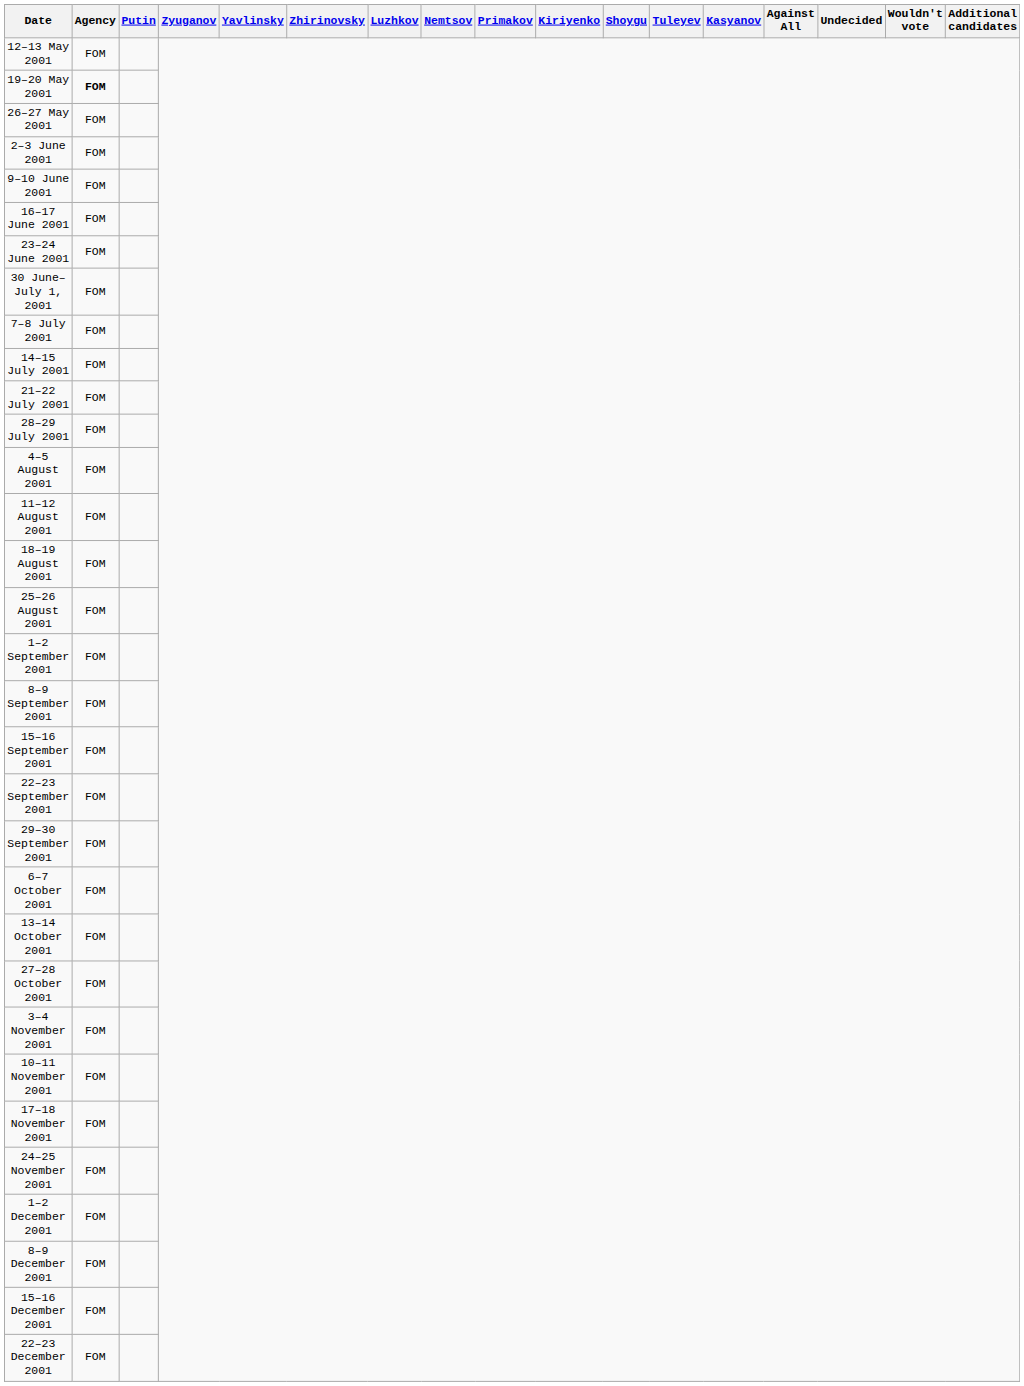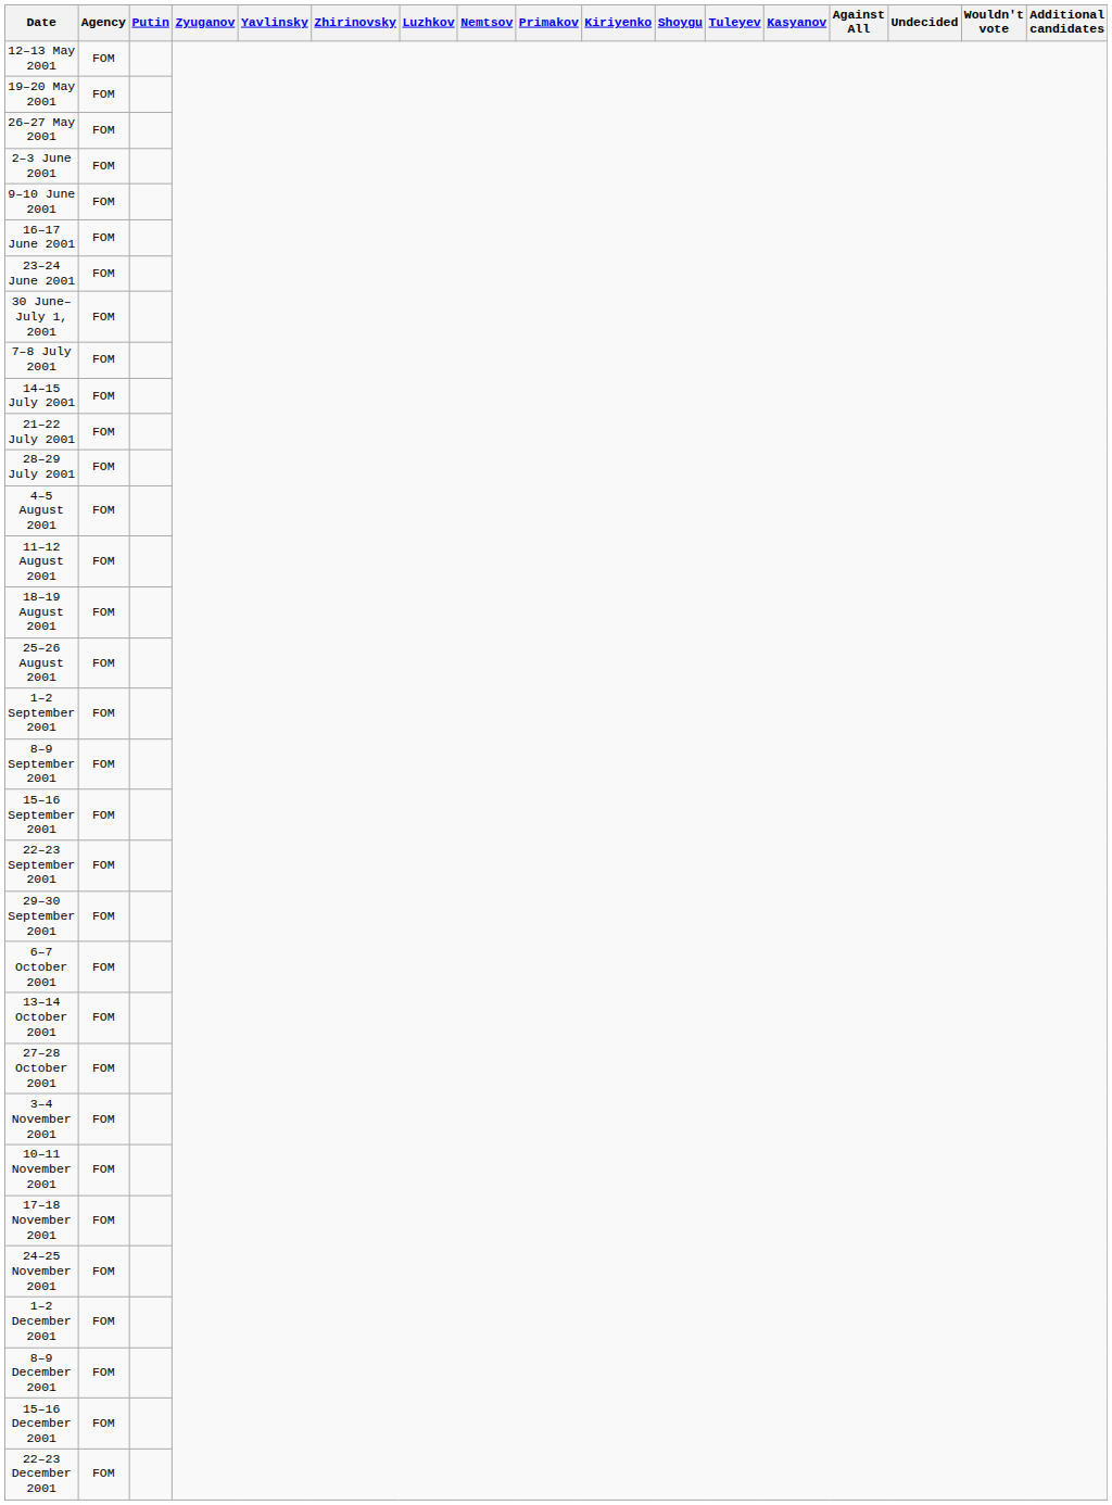19–20 May 2001 | Agency: bold -> normal
